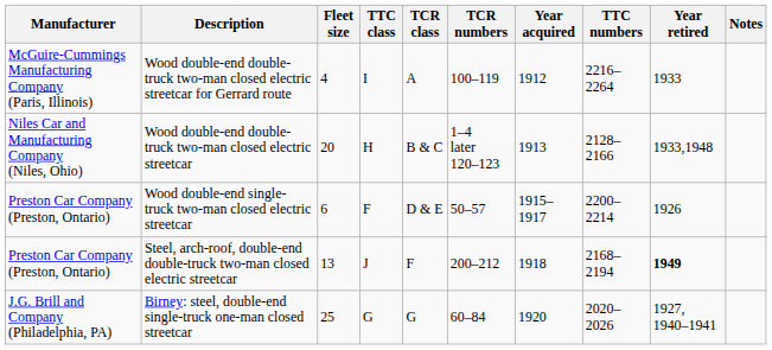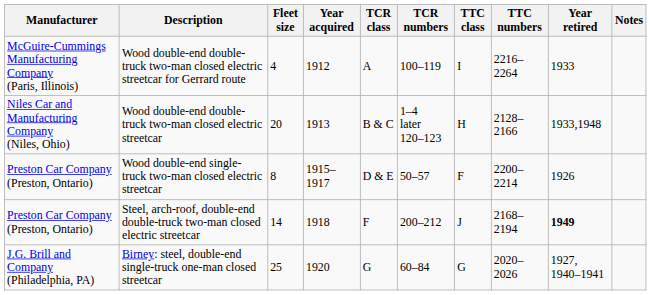columns swapped: Year acquired <-> TTC class
row 4 | Fleet size: 6 -> 8
row 5 | Fleet size: 13 -> 14
